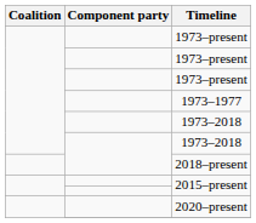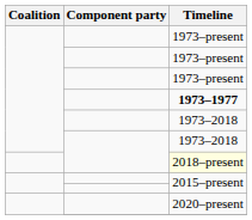1973–1977 | Timeline: normal -> bold
2018–present | Timeline: no background -> lightyellow background
